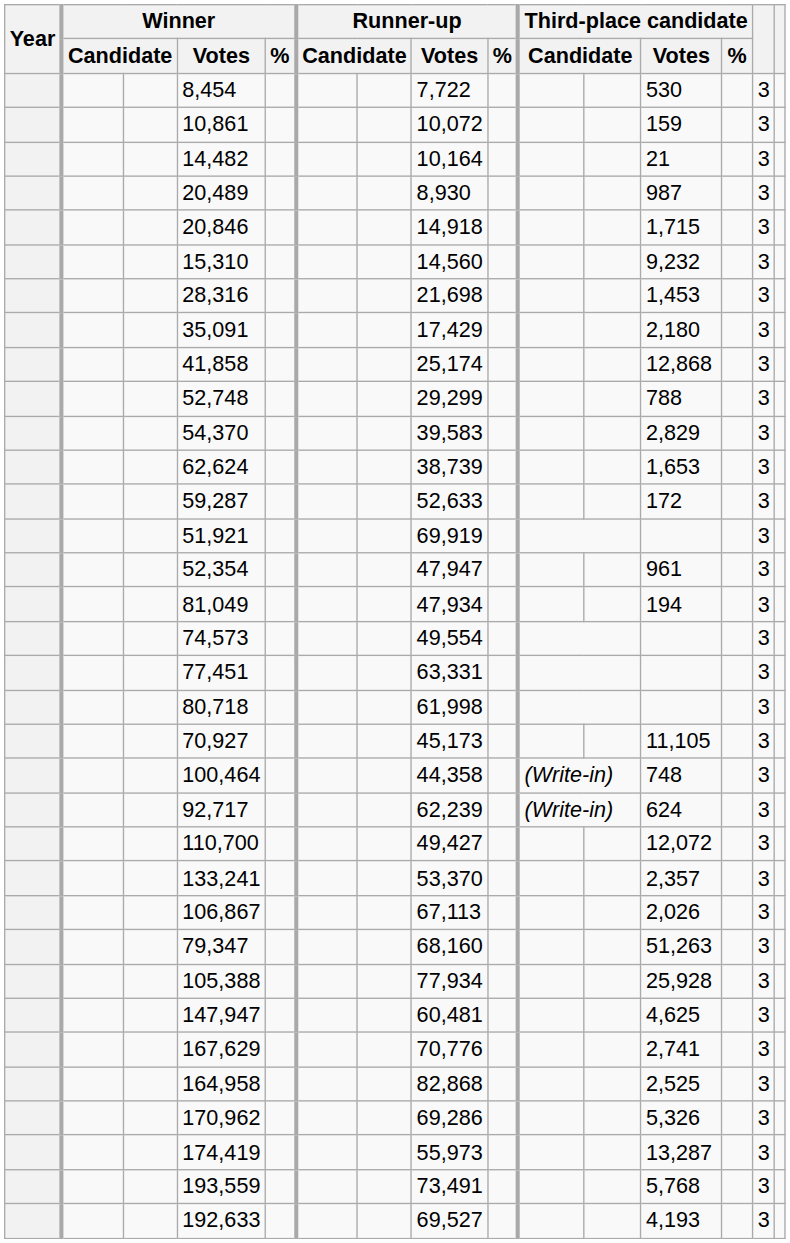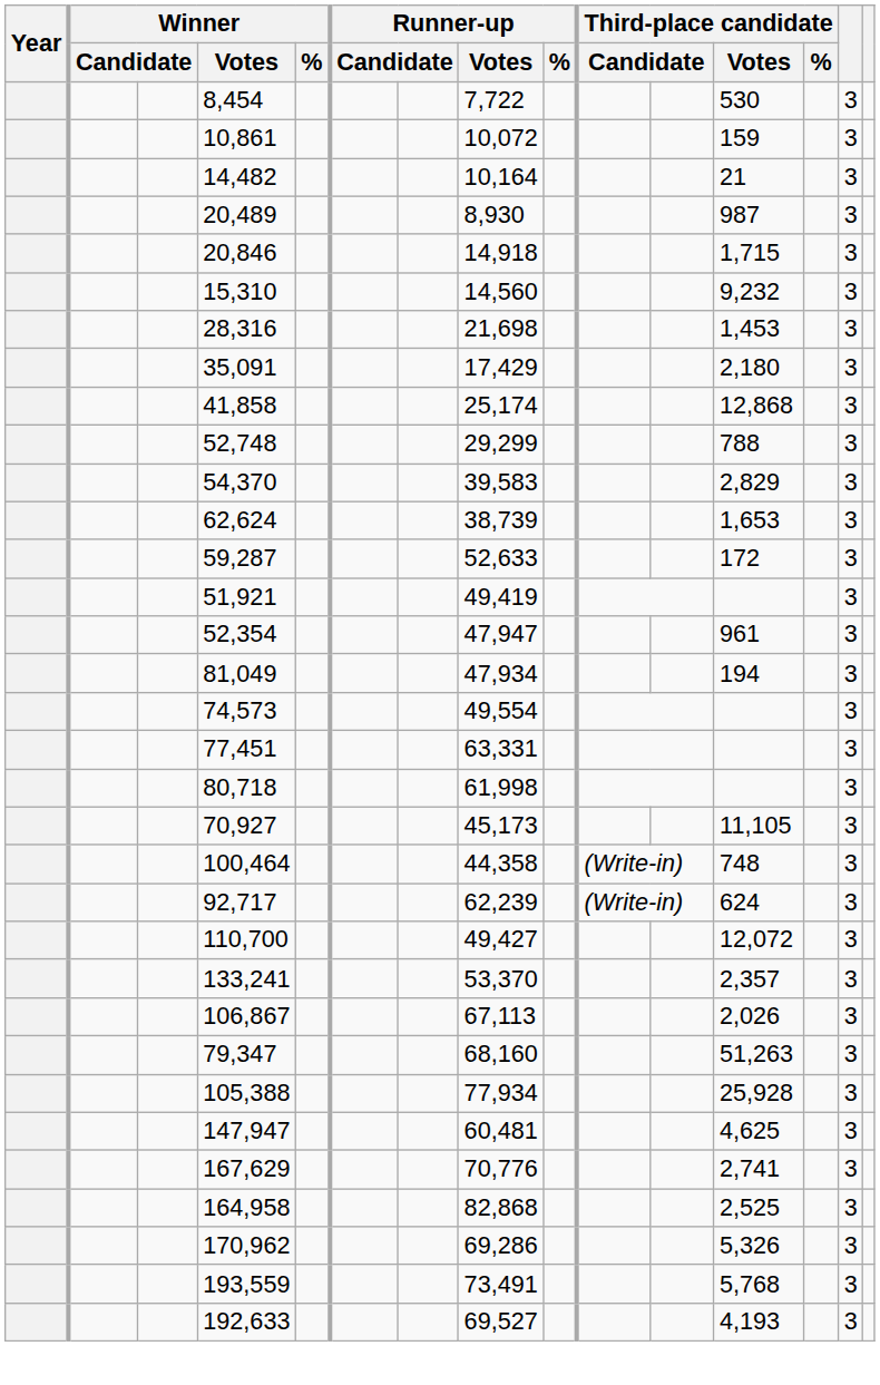51,921 | Runner-up / Votes: 69,919 -> 49,419
- row: 174,419 | 55,973 | 13,287 | 3
